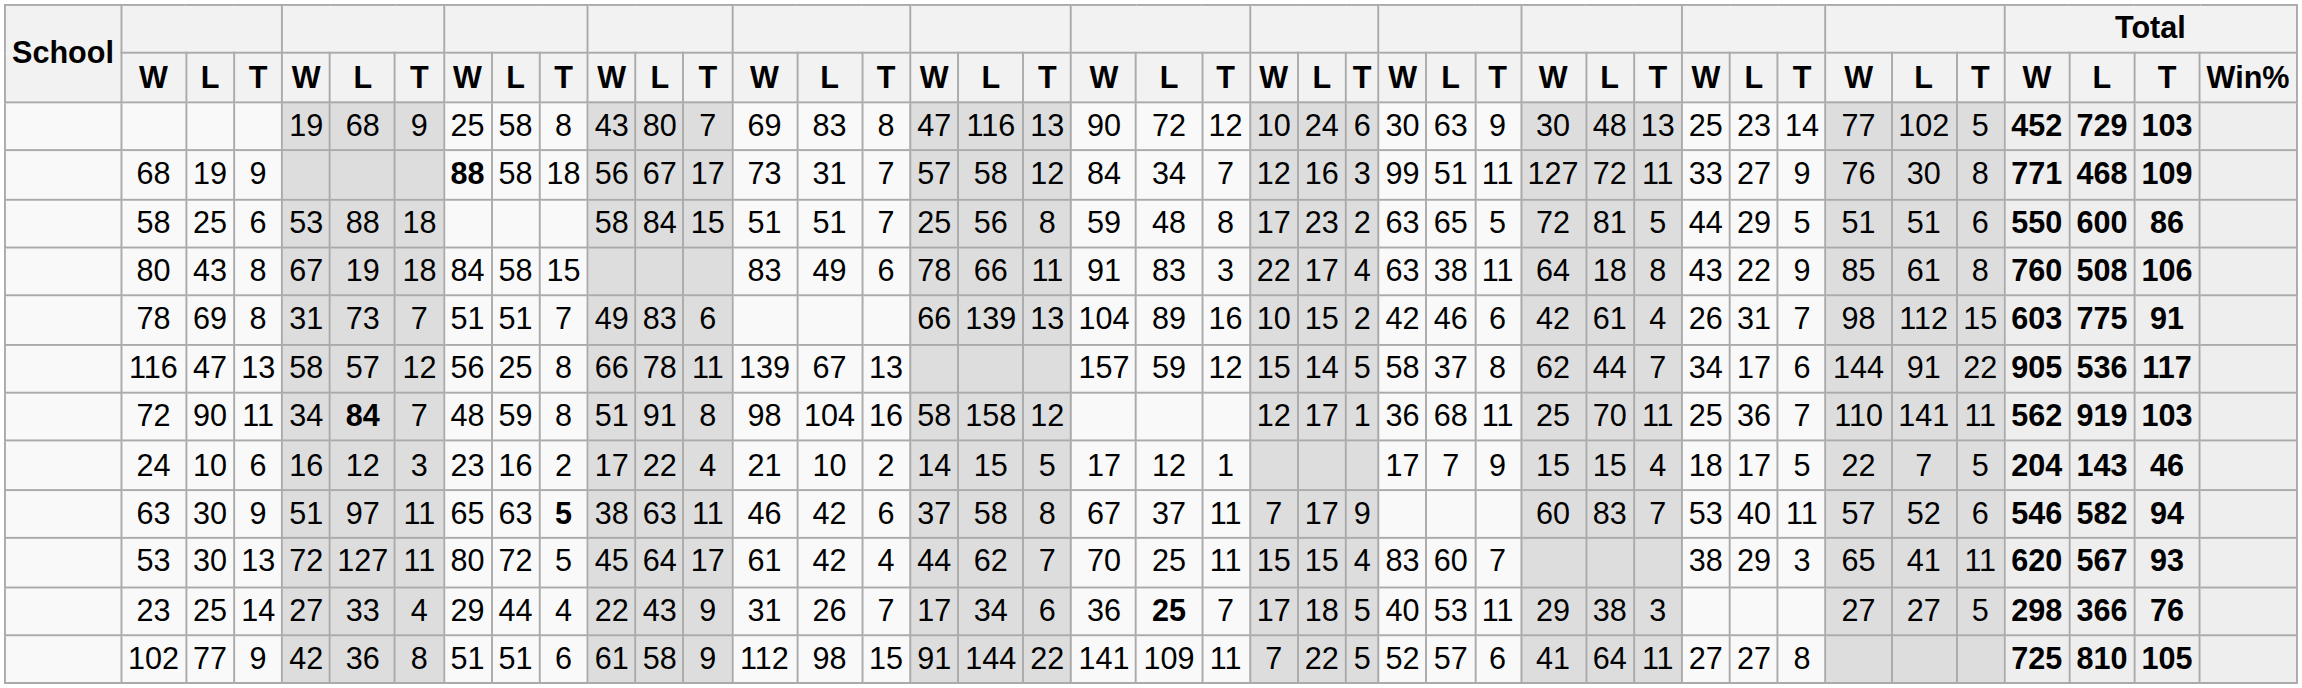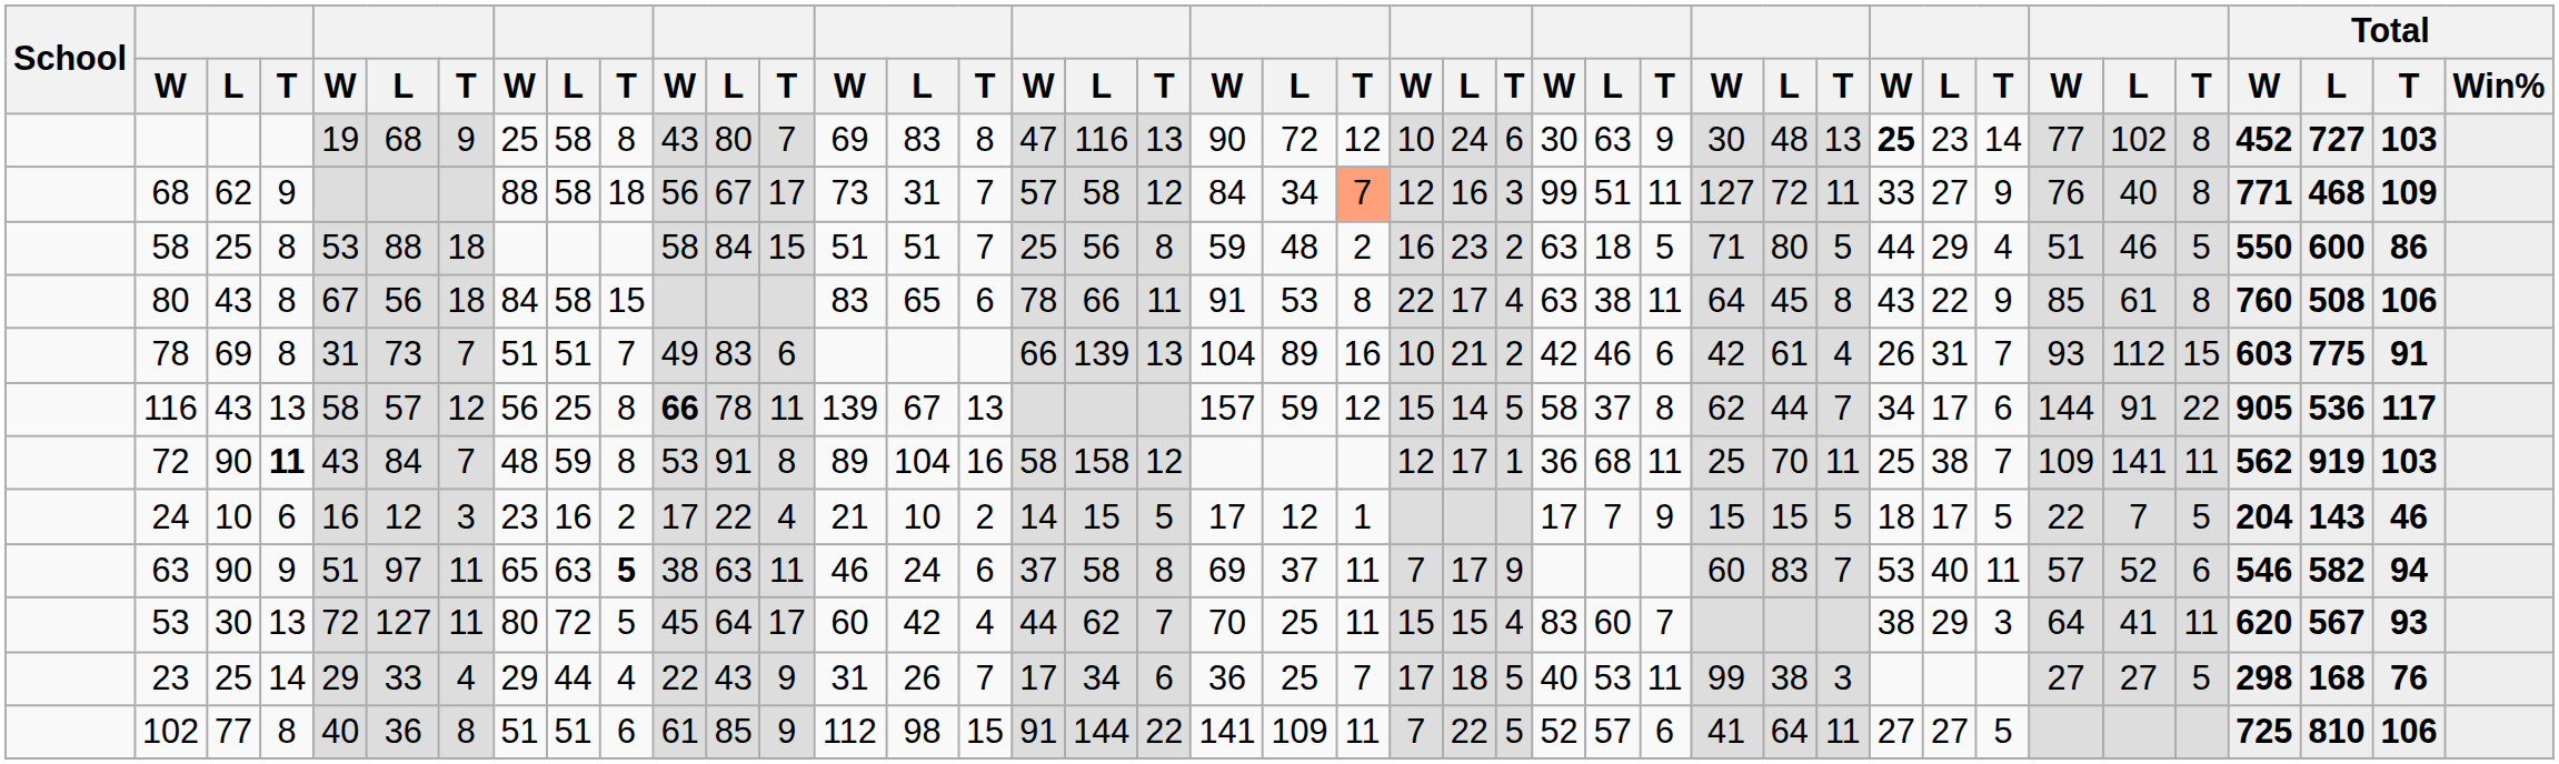row 3 | column 32: normal -> bold
row 3 | column 37: 5 -> 8
row 3 | Total / L: 729 -> 727
row 4 | column 3: 19 -> 62
row 4 | column 8: bold -> normal
row 4 | column 22: no background -> lightsalmon background
row 4 | column 36: 30 -> 40
row 5 | column 4: 6 -> 8
row 5 | column 22: 8 -> 2
row 5 | column 23: 17 -> 16
row 5 | column 27: 65 -> 18
row 5 | column 29: 72 -> 71
row 5 | column 30: 81 -> 80
row 5 | column 34: 5 -> 4
row 5 | column 36: 51 -> 46
row 5 | column 37: 6 -> 5
row 6 | column 6: 19 -> 56
row 6 | column 15: 49 -> 65
row 6 | column 21: 83 -> 53
row 6 | column 22: 3 -> 8
row 6 | column 30: 18 -> 45
row 7 | column 24: 15 -> 21
row 7 | column 35: 98 -> 93
row 8 | column 3: 47 -> 43
row 8 | column 11: normal -> bold
row 9 | column 4: normal -> bold
row 9 | column 5: 34 -> 43
row 9 | column 6: bold -> normal
row 9 | column 11: 51 -> 53
row 9 | column 14: 98 -> 89
row 9 | column 33: 36 -> 38
row 9 | column 35: 110 -> 109
row 10 | column 31: 4 -> 5
row 11 | column 3: 30 -> 90
row 11 | column 15: 42 -> 24
row 11 | column 20: 67 -> 69
row 12 | column 14: 61 -> 60
row 12 | column 35: 65 -> 64
row 13 | column 5: 27 -> 29
row 13 | column 21: bold -> normal
row 13 | column 29: 29 -> 99
row 13 | Total / L: 366 -> 168
row 14 | column 4: 9 -> 8
row 14 | column 5: 42 -> 40
row 14 | column 12: 58 -> 85
row 14 | column 34: 8 -> 5
row 14 | Total / T: 105 -> 106
